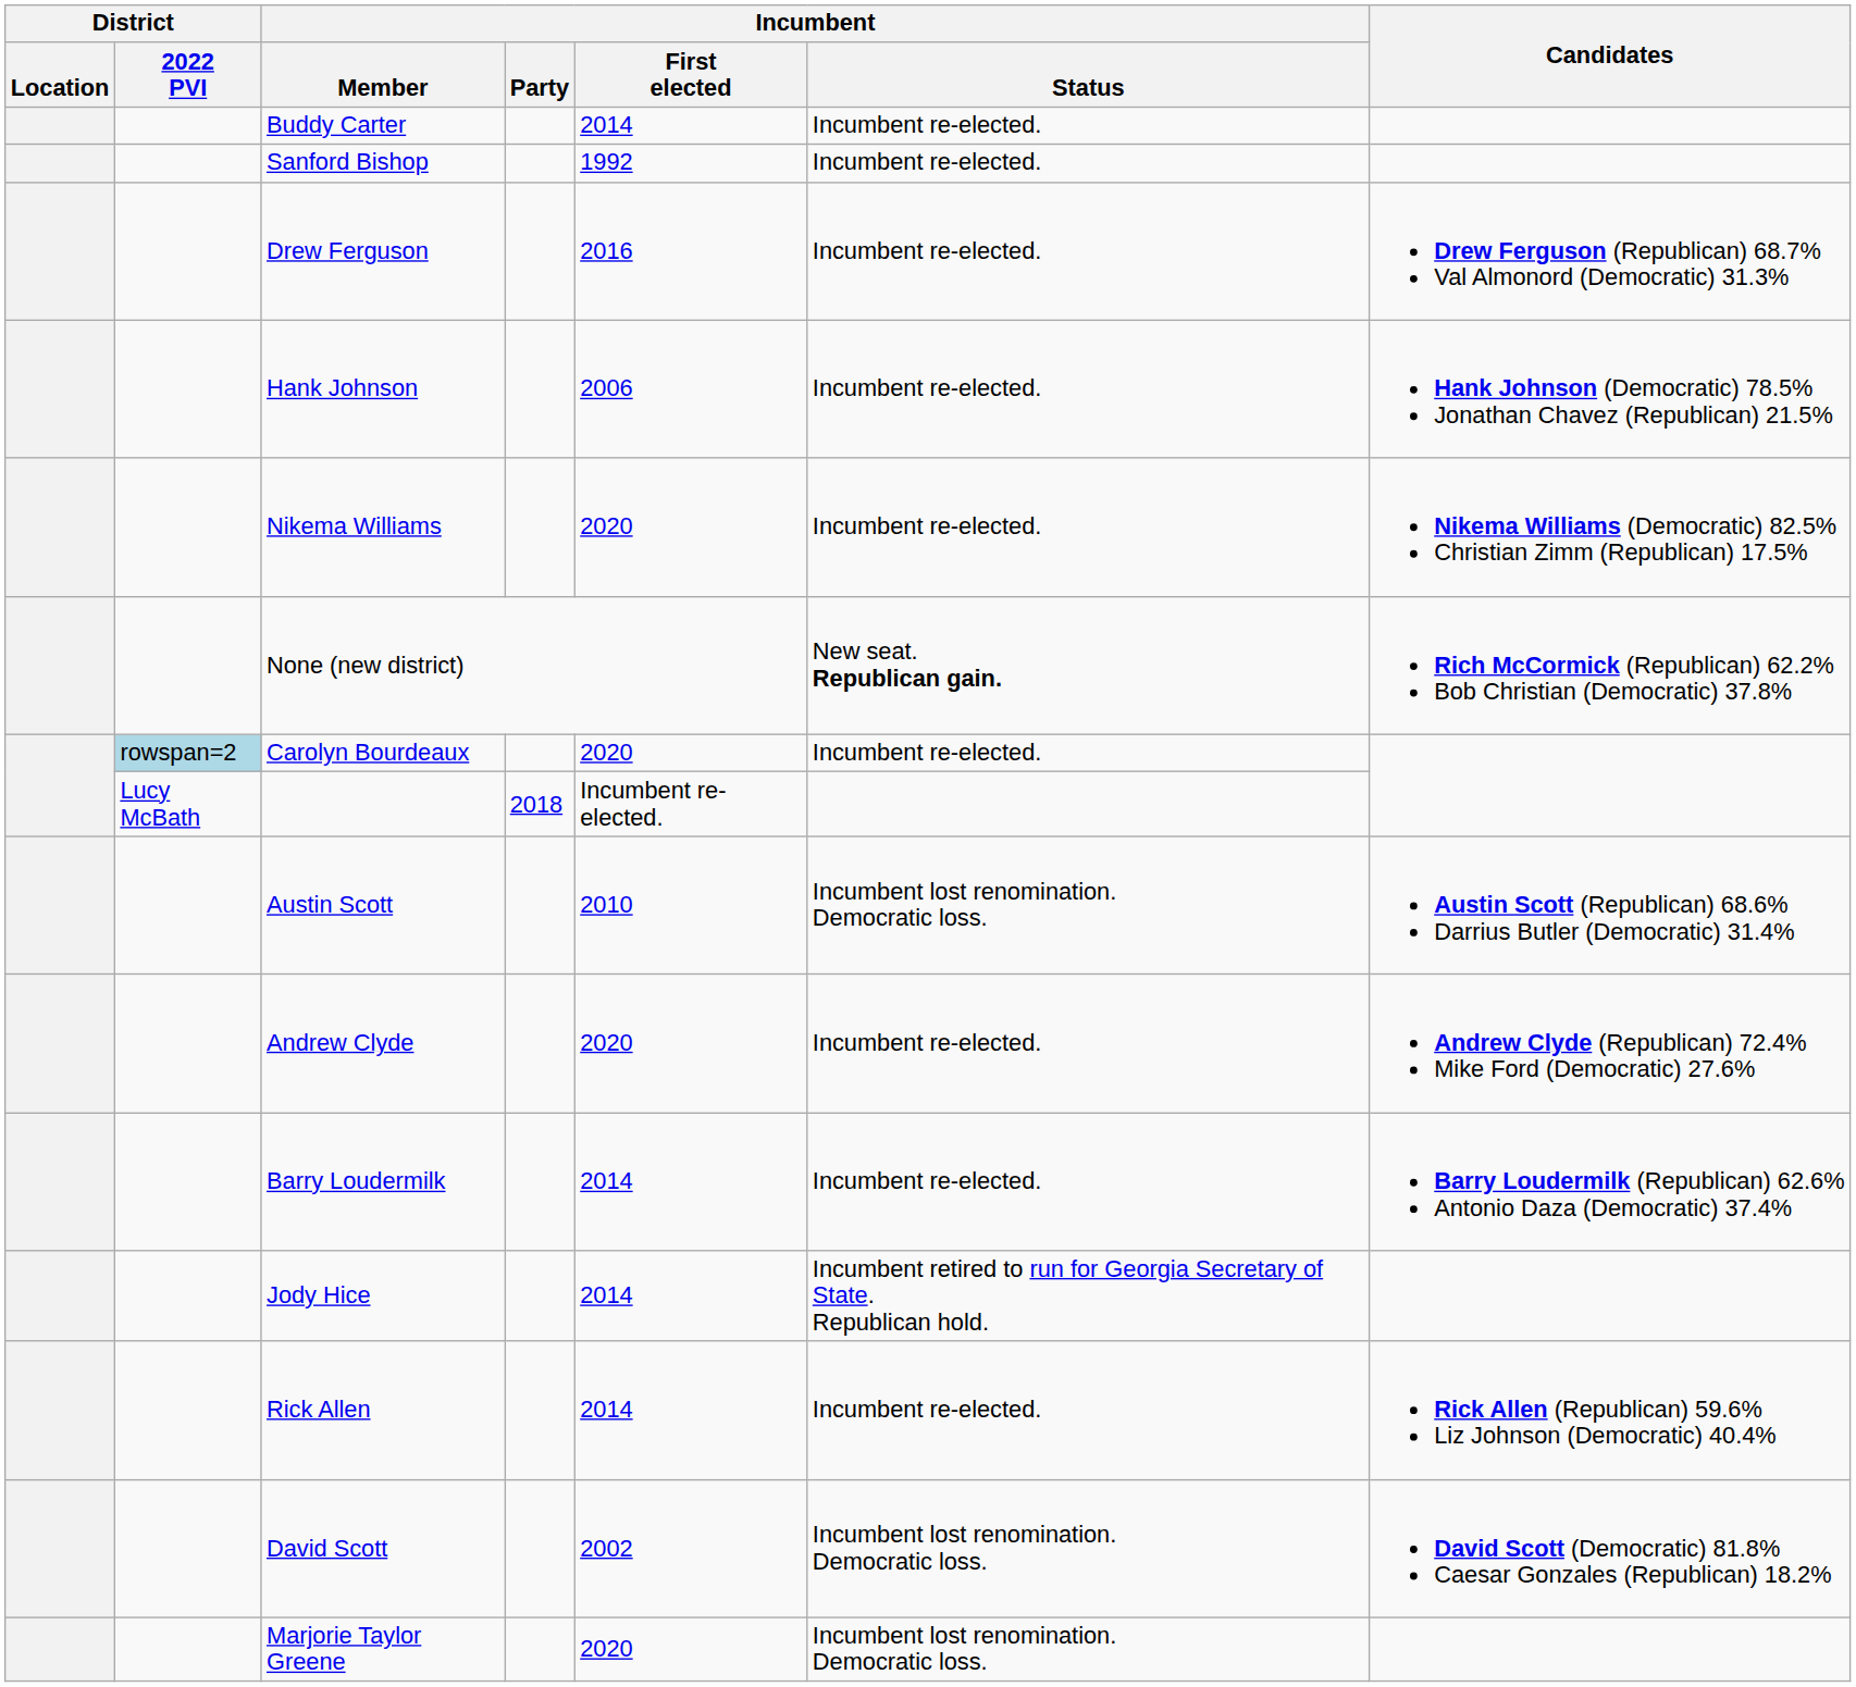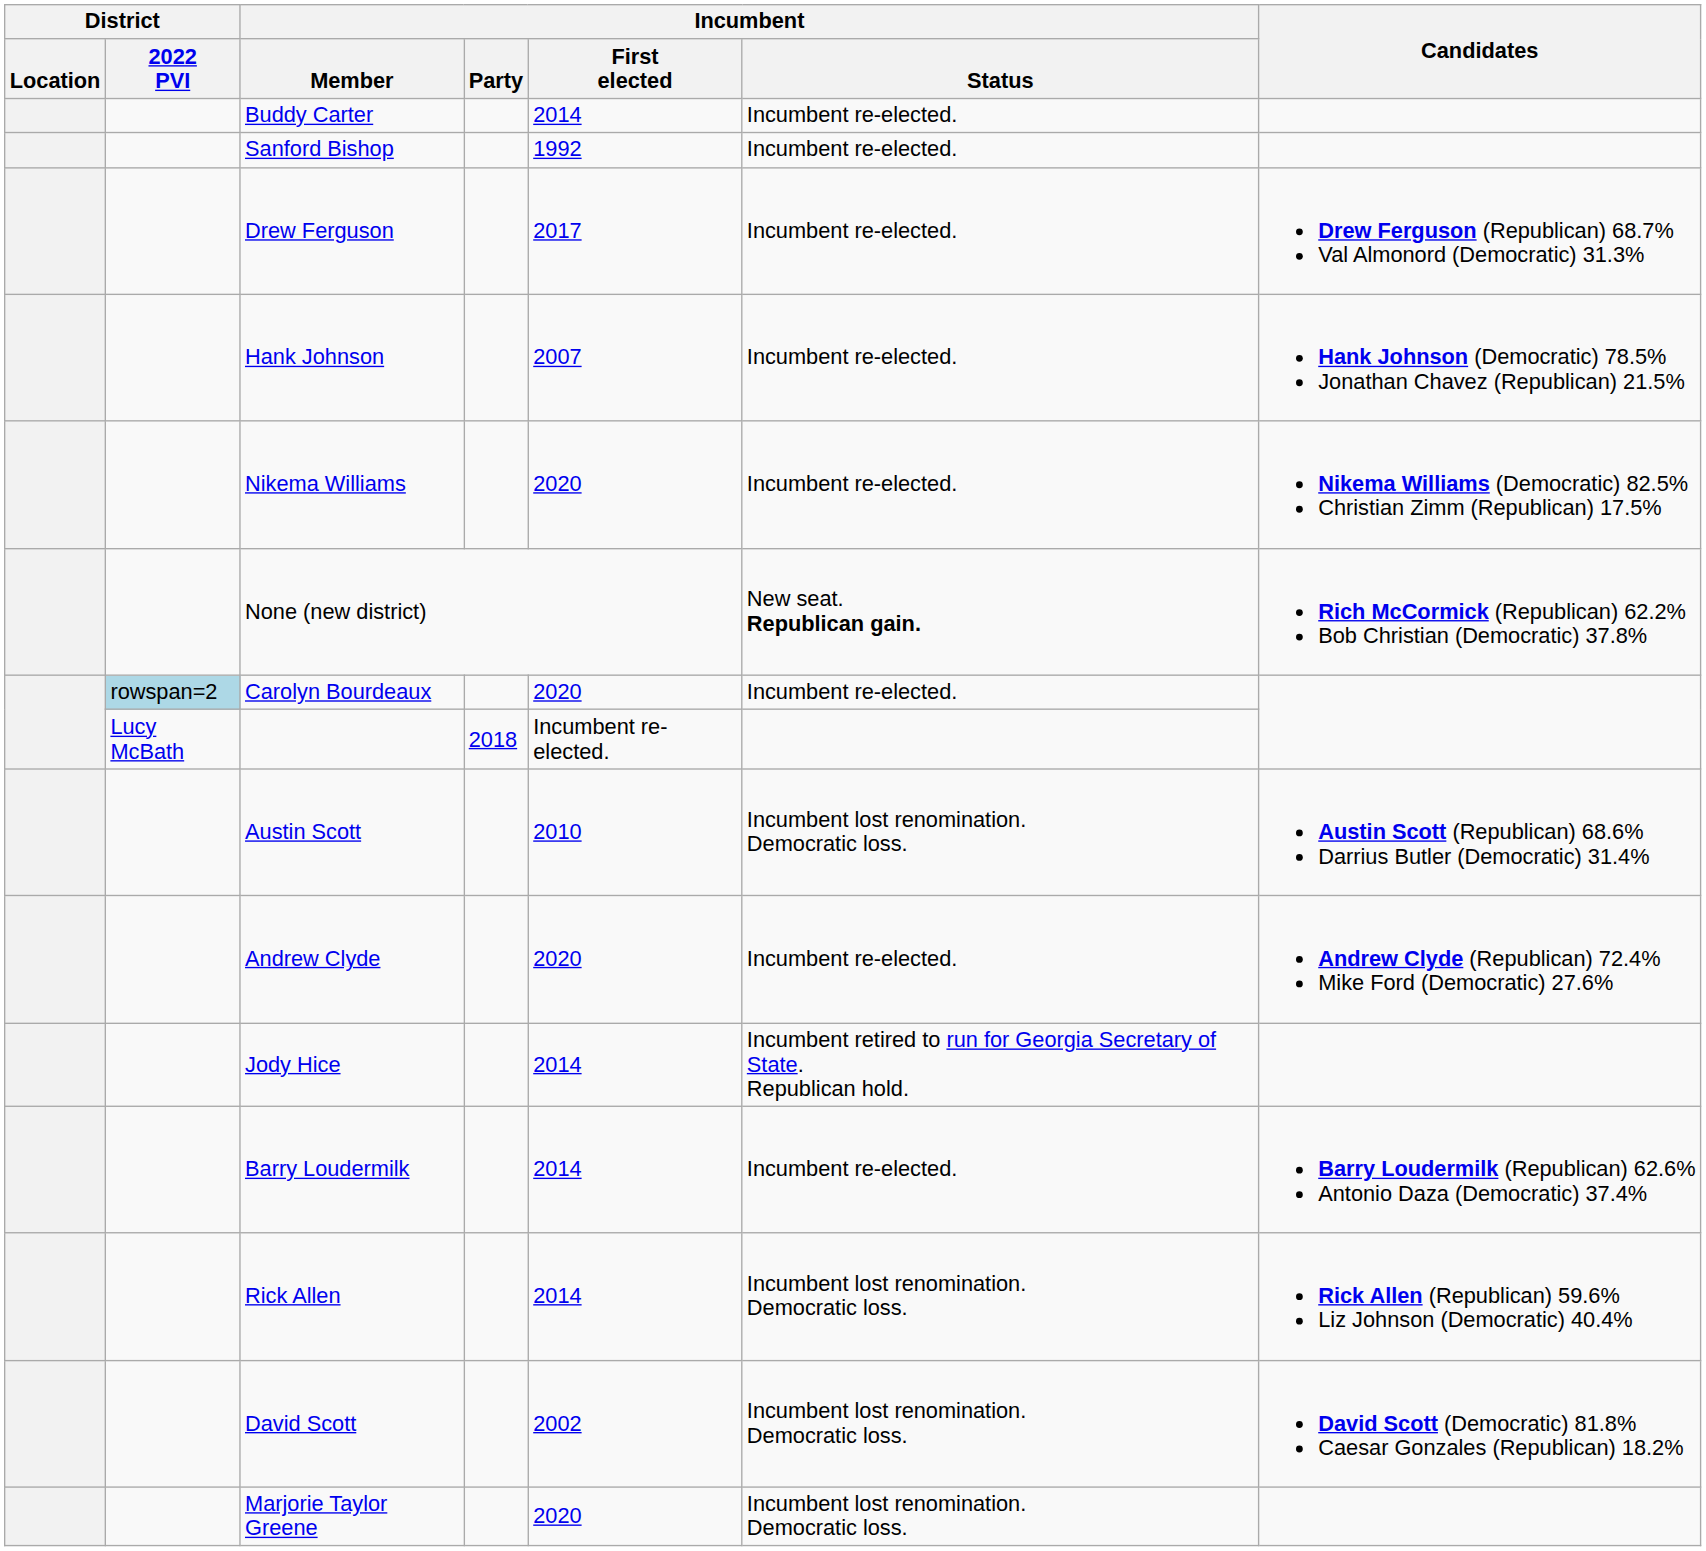Drew Ferguson | Incumbent / First elected: 2016 -> 2017
Hank Johnson | Incumbent / First elected: 2006 -> 2007
rows swapped: Jody Hice <-> Barry Loudermilk
Rick Allen | Incumbent / Status: Incumbent re-elected. -> Incumbent lost renomination. Democratic loss.
